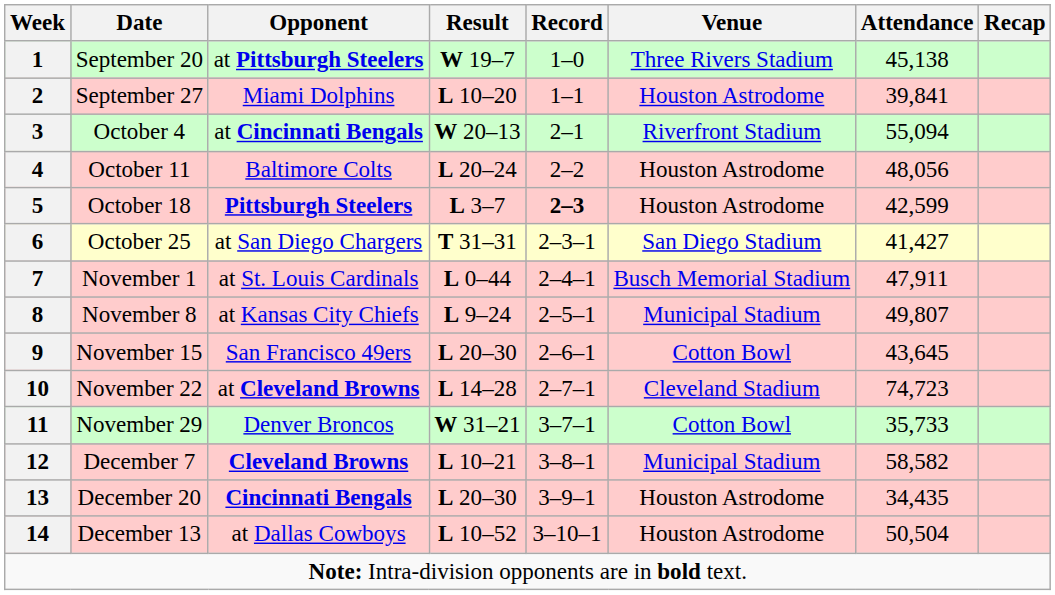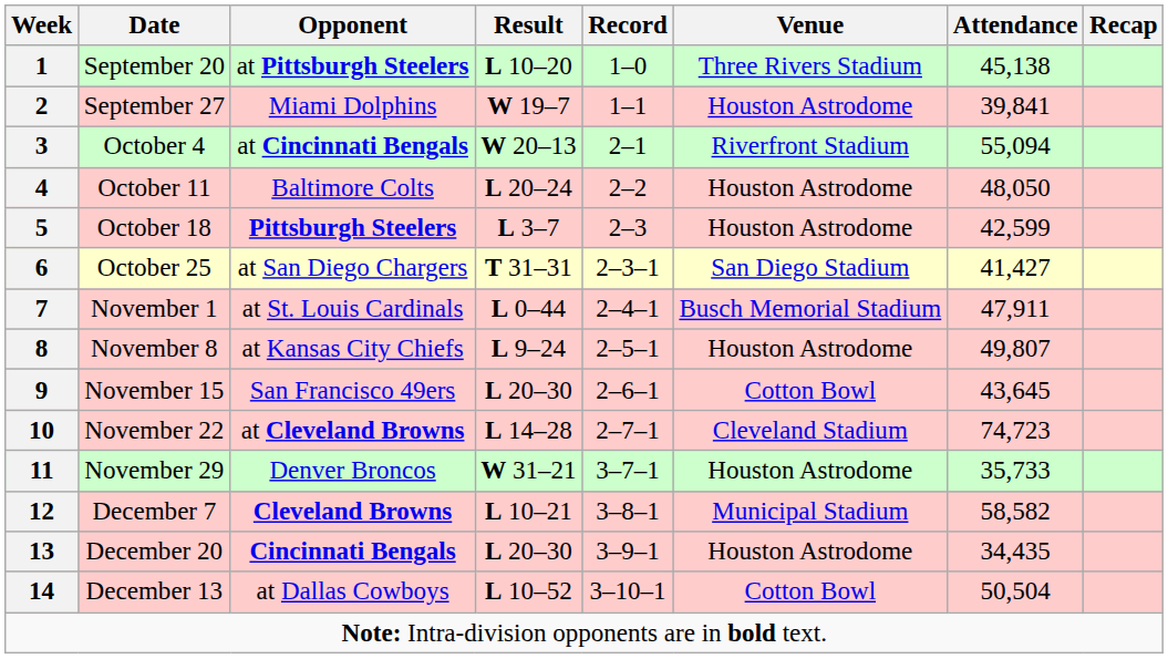1 | Result: W 19–7 -> L 10–20
2 | Result: L 10–20 -> W 19–7
4 | Attendance: 48,056 -> 48,050
5 | Record: bold -> normal
8 | Venue: Municipal Stadium -> Houston Astrodome
11 | Venue: Cotton Bowl -> Houston Astrodome
14 | Venue: Houston Astrodome -> Cotton Bowl
